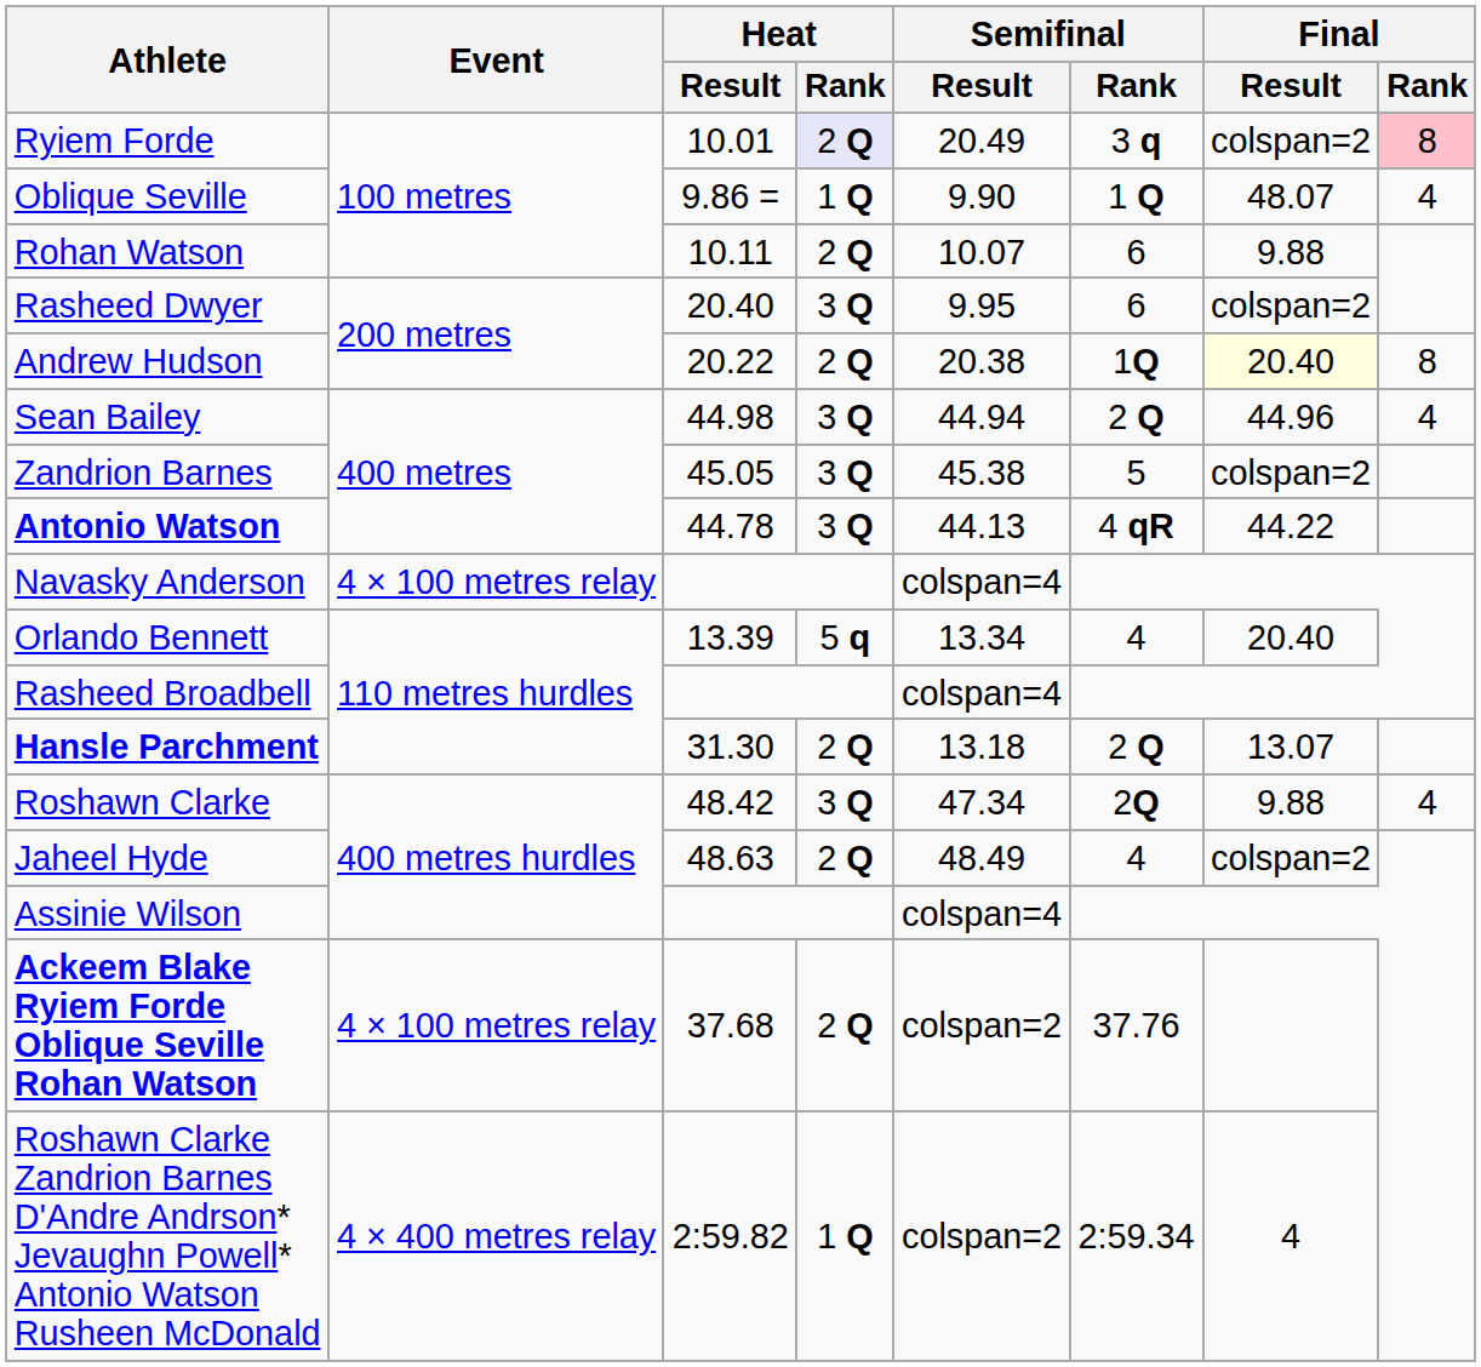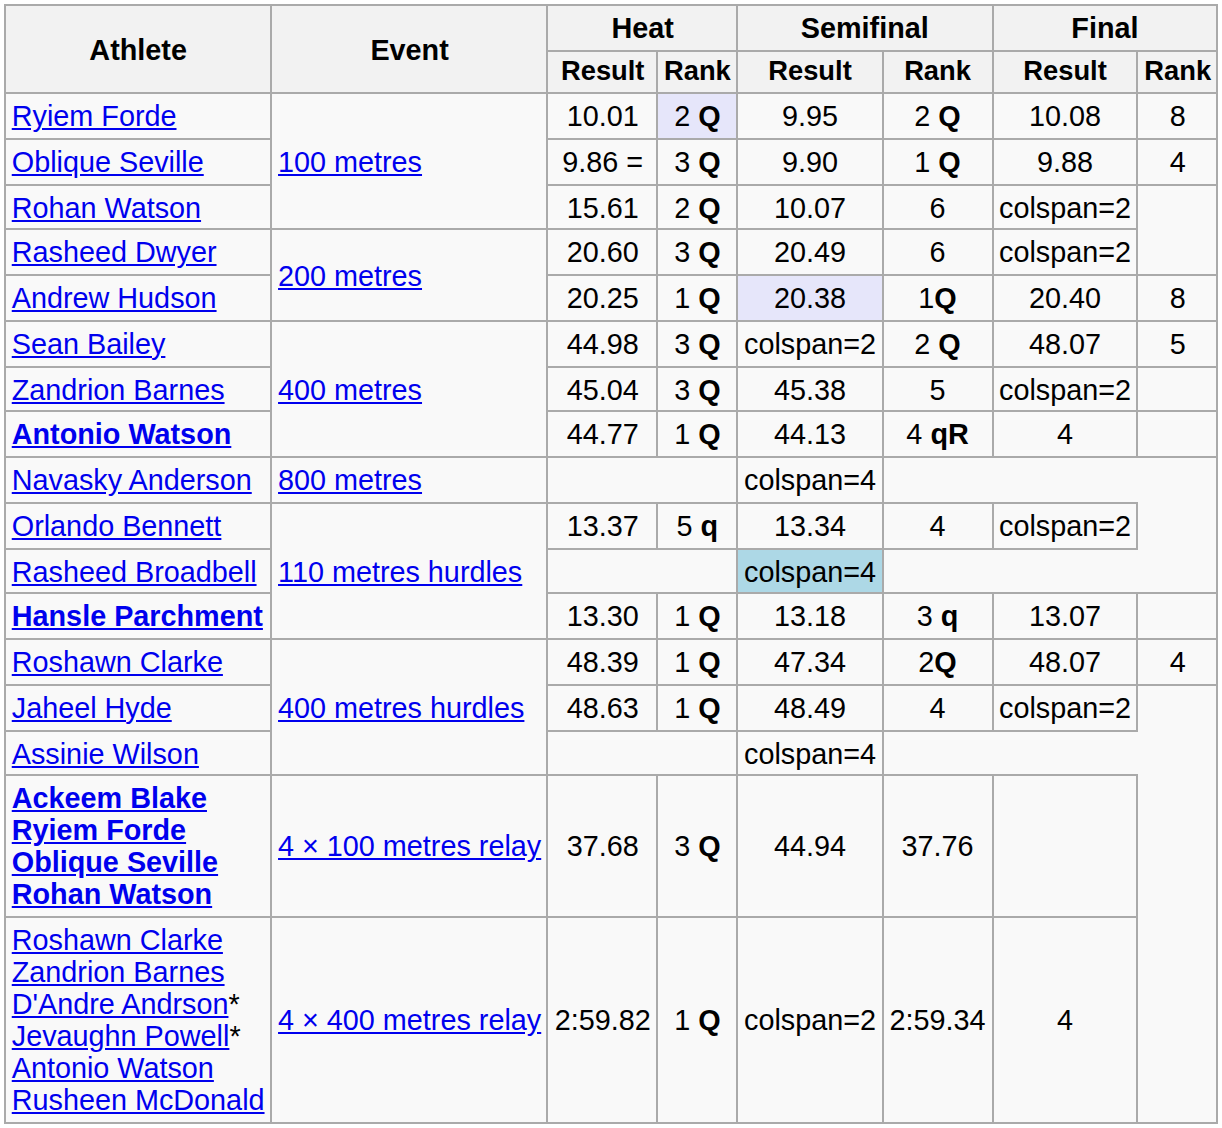Ryiem Forde | Semifinal / Result: 20.49 -> 9.95
Ryiem Forde | Semifinal / Rank: 3 q -> 2 Q
Ryiem Forde | Final / Result: colspan=2 -> 10.08
Ryiem Forde | Final / Rank: pink background -> no background
Oblique Seville | Heat / Rank: 1 Q -> 3 Q
Oblique Seville | Final / Result: 48.07 -> 9.88
Rohan Watson | Heat / Result: 10.11 -> 15.61
Rohan Watson | Final / Result: 9.88 -> colspan=2
Rasheed Dwyer | Heat / Result: 20.40 -> 20.60
Rasheed Dwyer | Semifinal / Result: 9.95 -> 20.49
Andrew Hudson | Heat / Result: 20.22 -> 20.25
Andrew Hudson | Heat / Rank: 2 Q -> 1 Q
Andrew Hudson | Semifinal / Result: no background -> lavender background
Andrew Hudson | Final / Result: lightyellow background -> no background
Sean Bailey | Semifinal / Result: 44.94 -> colspan=2
Sean Bailey | Final / Result: 44.96 -> 48.07
Sean Bailey | Final / Rank: 4 -> 5
Zandrion Barnes | Heat / Result: 45.05 -> 45.04
Antonio Watson | Heat / Result: 44.78 -> 44.77
Antonio Watson | Heat / Rank: 3 Q -> 1 Q
Antonio Watson | Final / Result: 44.22 -> 4
Navasky Anderson | Event: 4 × 100 metres relay -> 800 metres
Orlando Bennett | Heat / Result: 13.39 -> 13.37
Orlando Bennett | Final / Result: 20.40 -> colspan=2
Rasheed Broadbell | Semifinal / Result: no background -> lightblue background
Hansle Parchment | Heat / Result: 31.30 -> 13.30
Hansle Parchment | Heat / Rank: 2 Q -> 1 Q
Hansle Parchment | Semifinal / Rank: 2 Q -> 3 q
Roshawn Clarke | Heat / Result: 48.42 -> 48.39
Roshawn Clarke | Heat / Rank: 3 Q -> 1 Q
Roshawn Clarke | Final / Result: 9.88 -> 48.07
Jaheel Hyde | Heat / Rank: 2 Q -> 1 Q
Ackeem Blake Ryiem Forde Oblique Seville Rohan Watson | Heat / Rank: 2 Q -> 3 Q
Ackeem Blake Ryiem Forde Oblique Seville Rohan Watson | Semifinal / Result: colspan=2 -> 44.94
